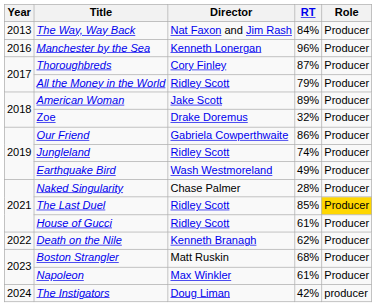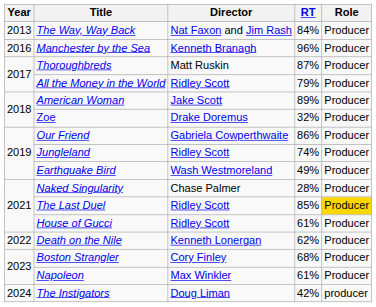Manchester by the Sea | Director: Kenneth Lonergan -> Kenneth Branagh
Thoroughbreds | Director: Cory Finley -> Matt Ruskin
Death on the Nile | Director: Kenneth Branagh -> Kenneth Lonergan
Boston Strangler | Director: Matt Ruskin -> Cory Finley
